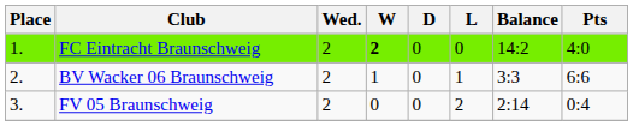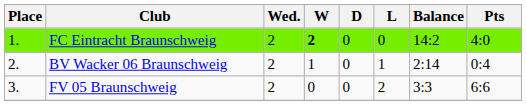BV Wacker 06 Braunschweig | Balance: 3:3 -> 2:14
BV Wacker 06 Braunschweig | Pts: 6:6 -> 0:4
FV 05 Braunschweig | Balance: 2:14 -> 3:3
FV 05 Braunschweig | Pts: 0:4 -> 6:6
